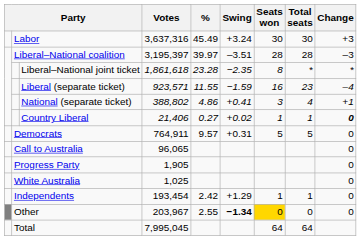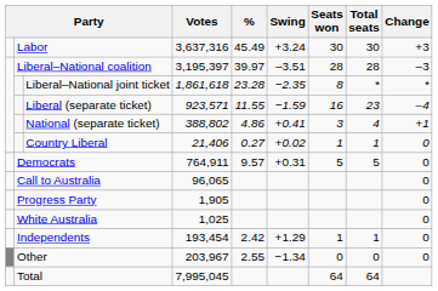Country Liberal | Change: bold -> normal
Other | Swing: bold -> normal
Other | Seats won: gold background -> no background
